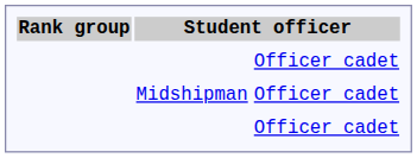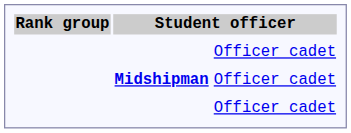Midshipman | column 2: normal -> bold
